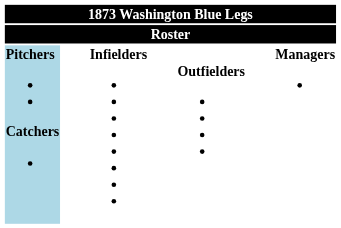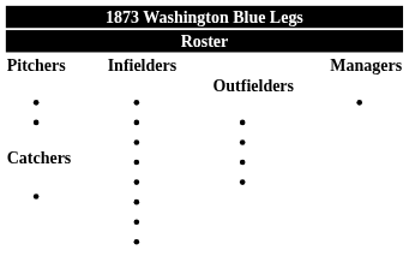Pitchers Catchers | column 1: lightblue background -> no background
